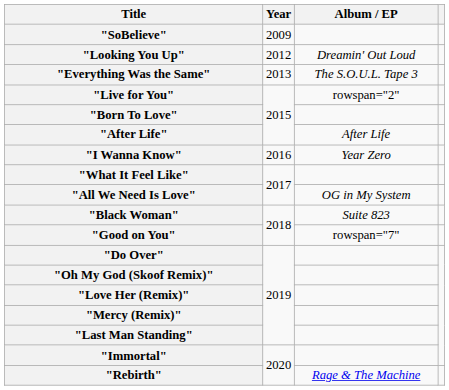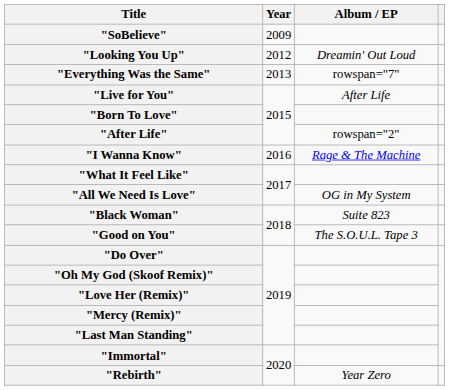"Everything Was the Same" | Album / EP: The S.O.U.L. Tape 3 -> rowspan="7"
"Live for You" | Album / EP: rowspan="2" -> After Life
"After Life" | Album / EP: After Life -> rowspan="2"
"I Wanna Know" | Album / EP: Year Zero -> Rage & The Machine
"Good on You" | Album / EP: rowspan="7" -> The S.O.U.L. Tape 3
"Rebirth" | Album / EP: Rage & The Machine -> Year Zero
